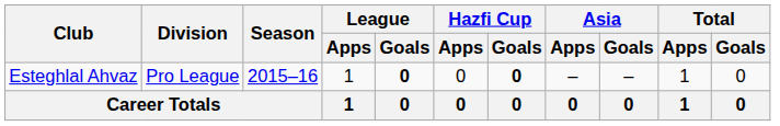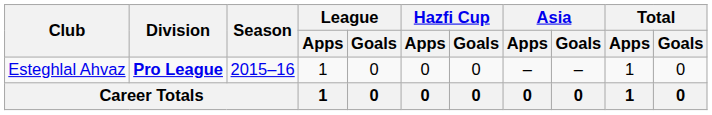Esteghlal Ahvaz | Division: normal -> bold
Esteghlal Ahvaz | League / Goals: bold -> normal
Esteghlal Ahvaz | Hazfi Cup / Goals: bold -> normal
